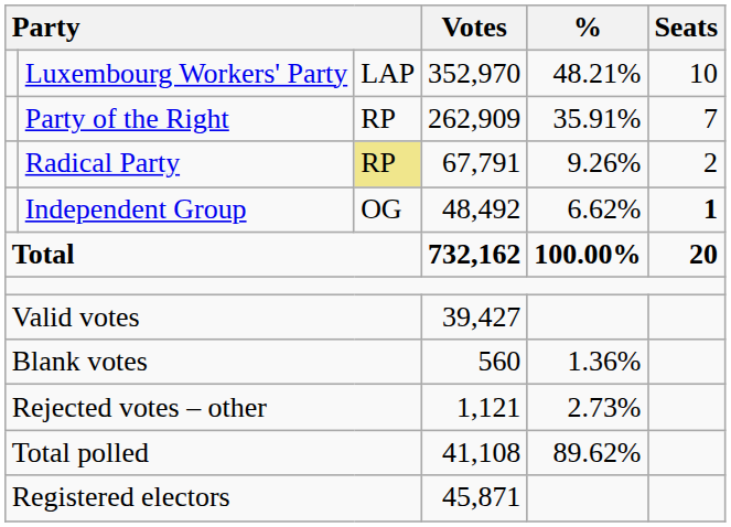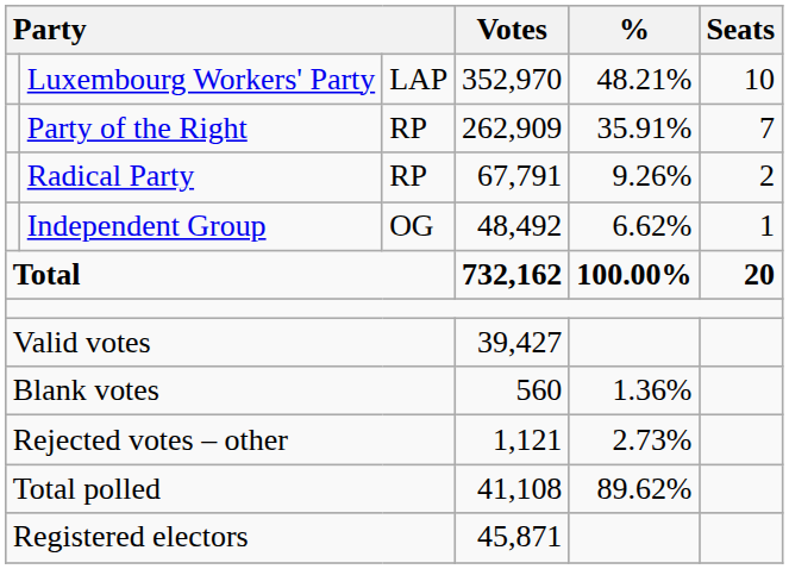Radical Party | column 3: khaki background -> no background
Independent Group | Seats: bold -> normal
